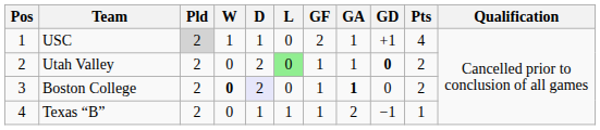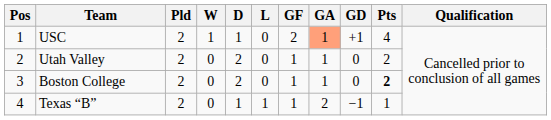USC | Pld: lightgrey background -> no background
USC | GA: no background -> lightsalmon background
Utah Valley | L: lightgreen background -> no background
Utah Valley | GD: bold -> normal
Boston College | W: bold -> normal
Boston College | D: lavender background -> no background
Boston College | GA: bold -> normal
Boston College | Pts: normal -> bold
